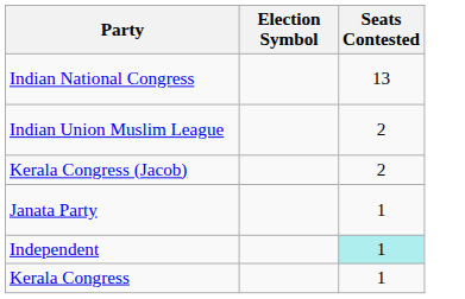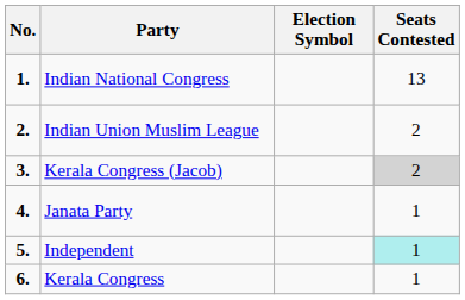+ column: No. | 1. | 2. | 3. | 4. | 5. | 6.
Kerala Congress (Jacob) | Seats Contested: no background -> lightgrey background
